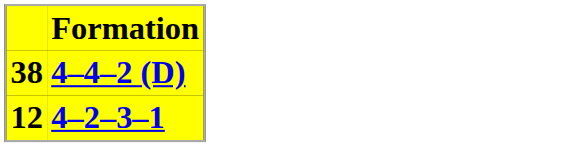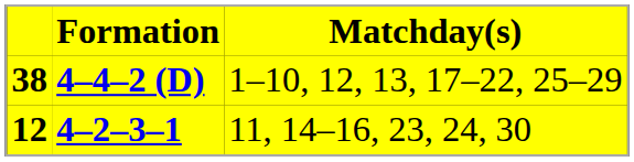+ column: Matchday(s) | 1–10, 12, 13, 17–22, 25–29 | 11, 14–16, 23, 24, 30
